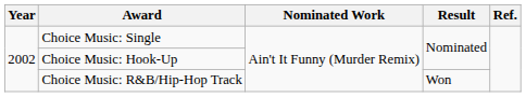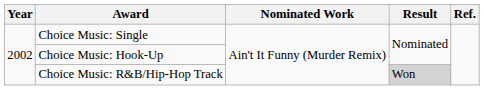Choice Music: R&B/Hip-Hop Track | Result: no background -> lightgrey background
